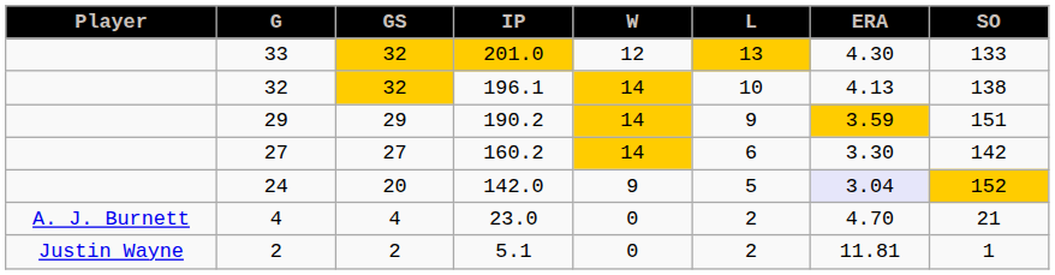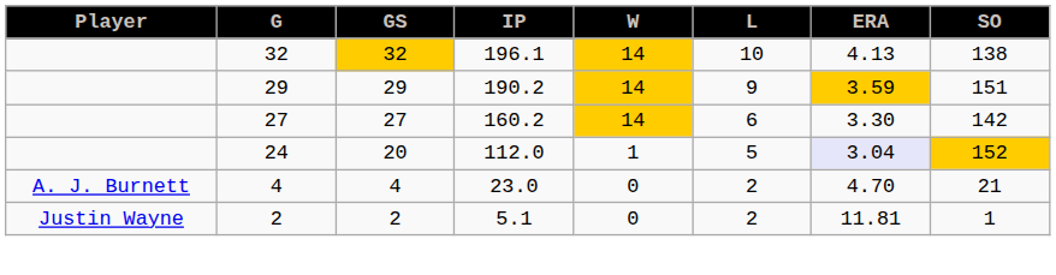- row: 33 | 32 | 201.0 | 12 | 13 | 4.30 | 133
24 | IP: 142.0 -> 112.0
24 | W: 9 -> 1
